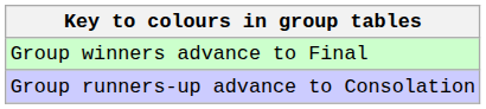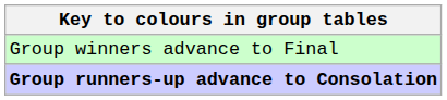row 3 | column 1: normal -> bold
